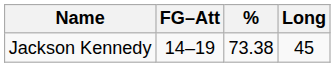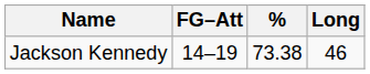Jackson Kennedy | Long: 45 -> 46
